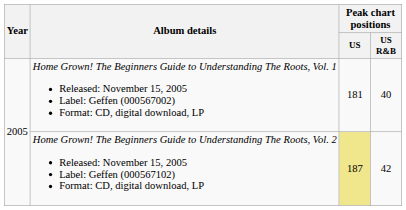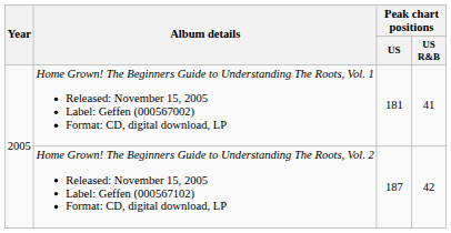row 3 | Peak chart positions / US R&B: 40 -> 41
row 4 | Peak chart positions / US: khaki background -> no background
